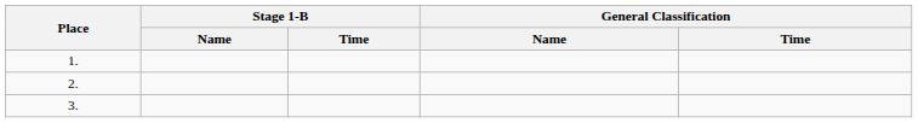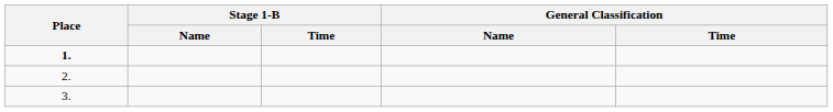1. | Place: normal -> bold
